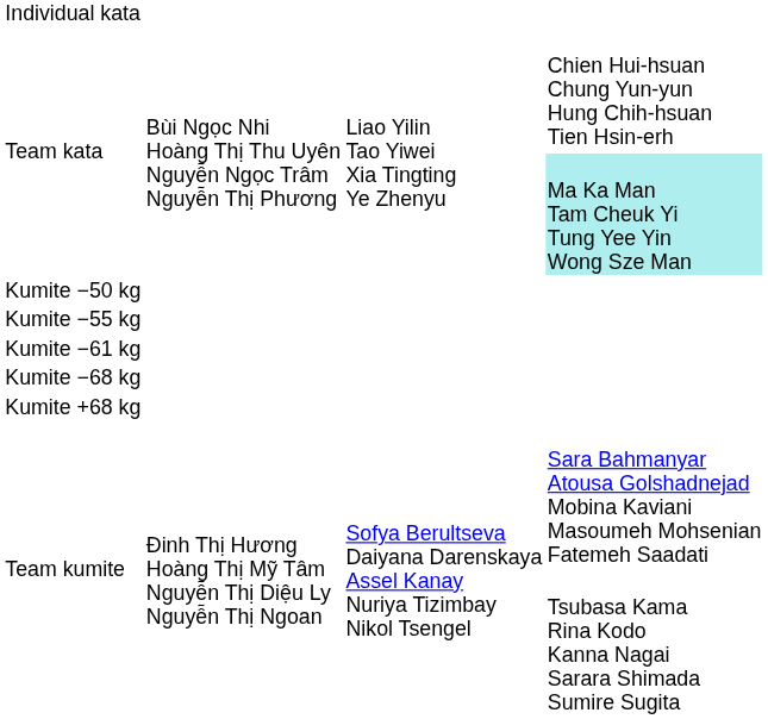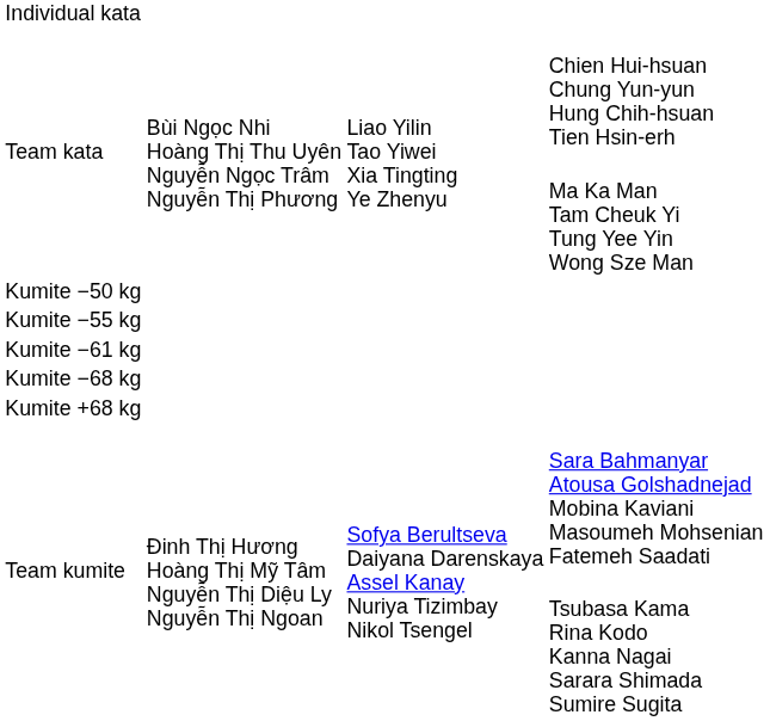Team kata / Ma Ka Man Tam Cheuk Yi Tung Yee Yin Wong Sze Man | column 4: paleturquoise background -> no background
